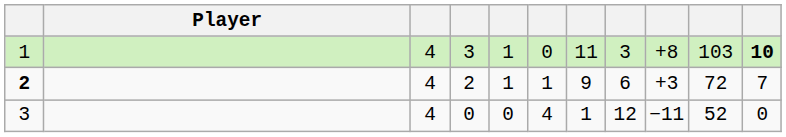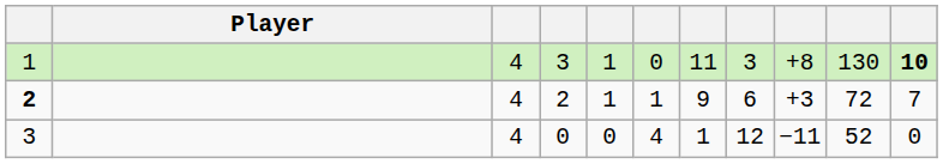row 2 | column 10: 103 -> 130
